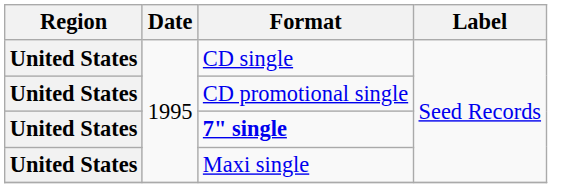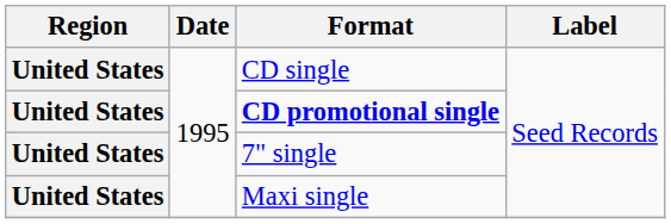CD promotional single | Format: normal -> bold
7" single | Format: bold -> normal
